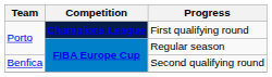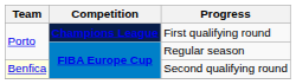Second qualifying round | Team: no background -> lightyellow background
